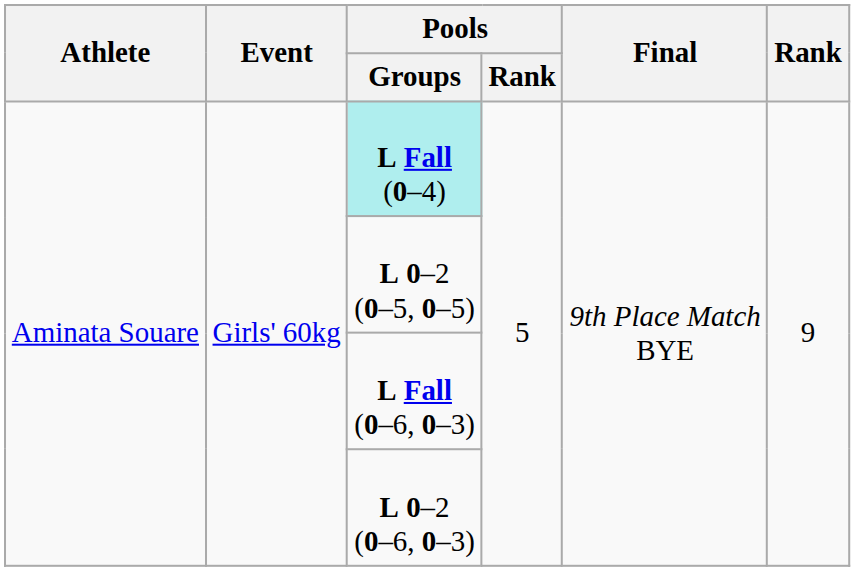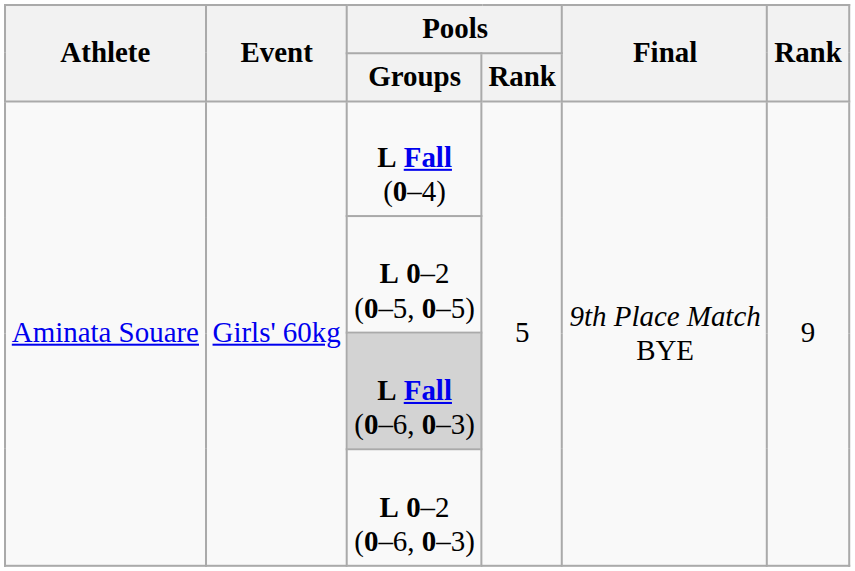L Fall (0–4) | Pools / Groups: paleturquoise background -> no background
L Fall (0–6, 0–3) | Pools / Groups: no background -> lightgrey background
